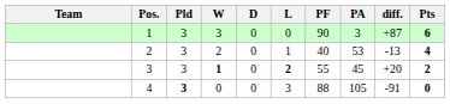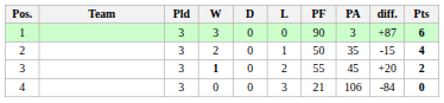columns swapped: Pos. <-> Team
row 3 | PF: 40 -> 50
row 3 | PA: 53 -> 35
row 3 | diff.: -13 -> -15
row 4 | L: bold -> normal
row 5 | Pld: bold -> normal
row 5 | PF: 88 -> 21
row 5 | PA: 105 -> 106
row 5 | diff.: -91 -> -84
